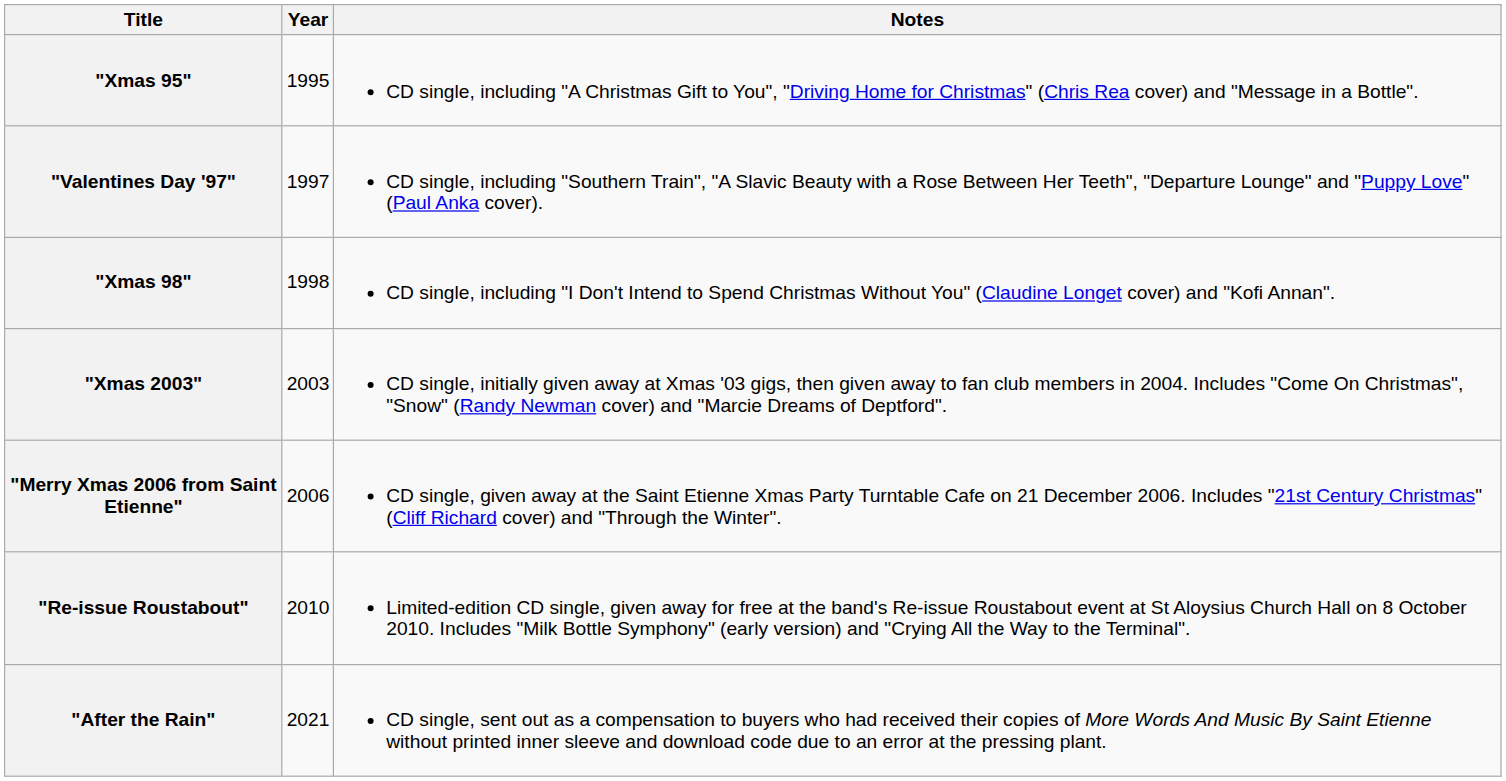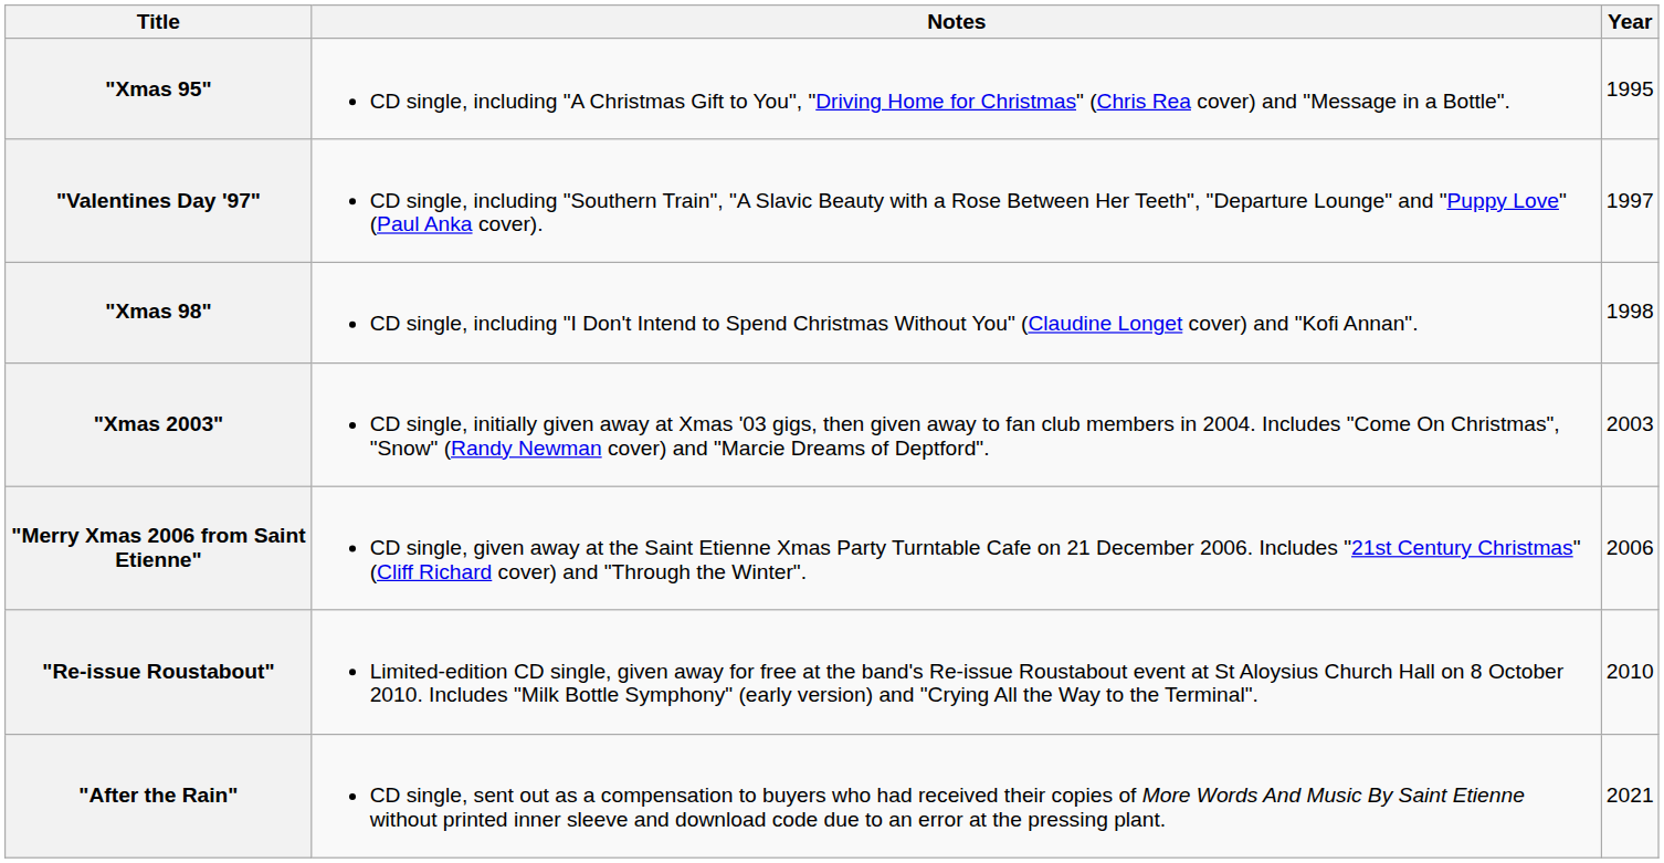columns swapped: Year <-> Notes
